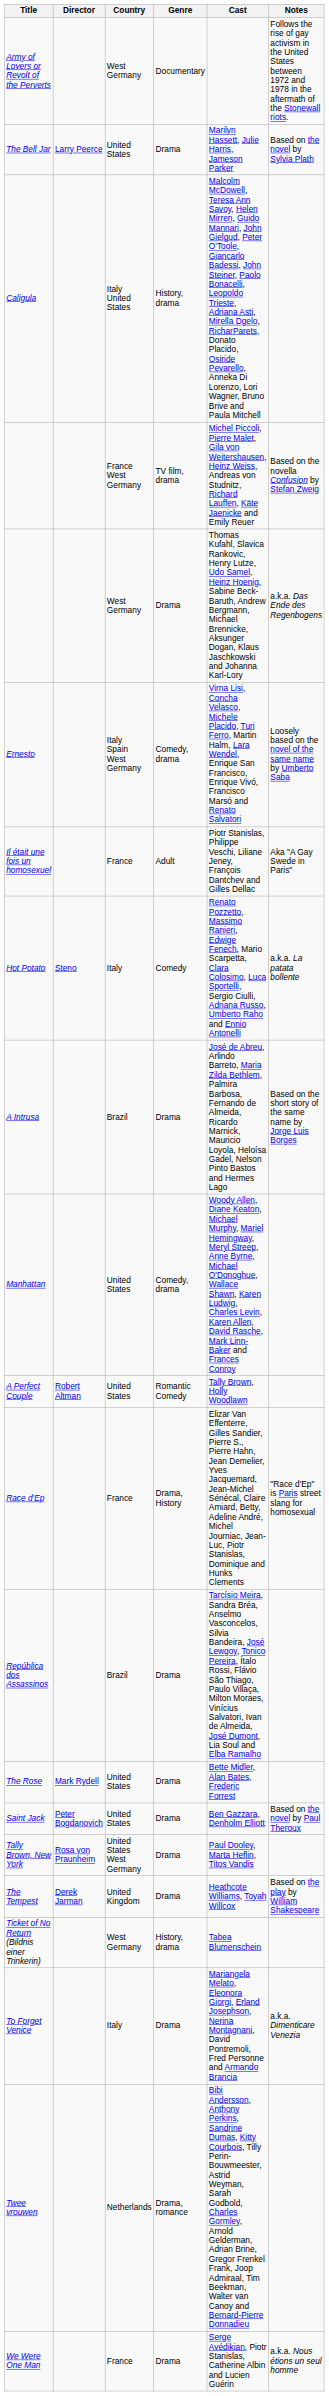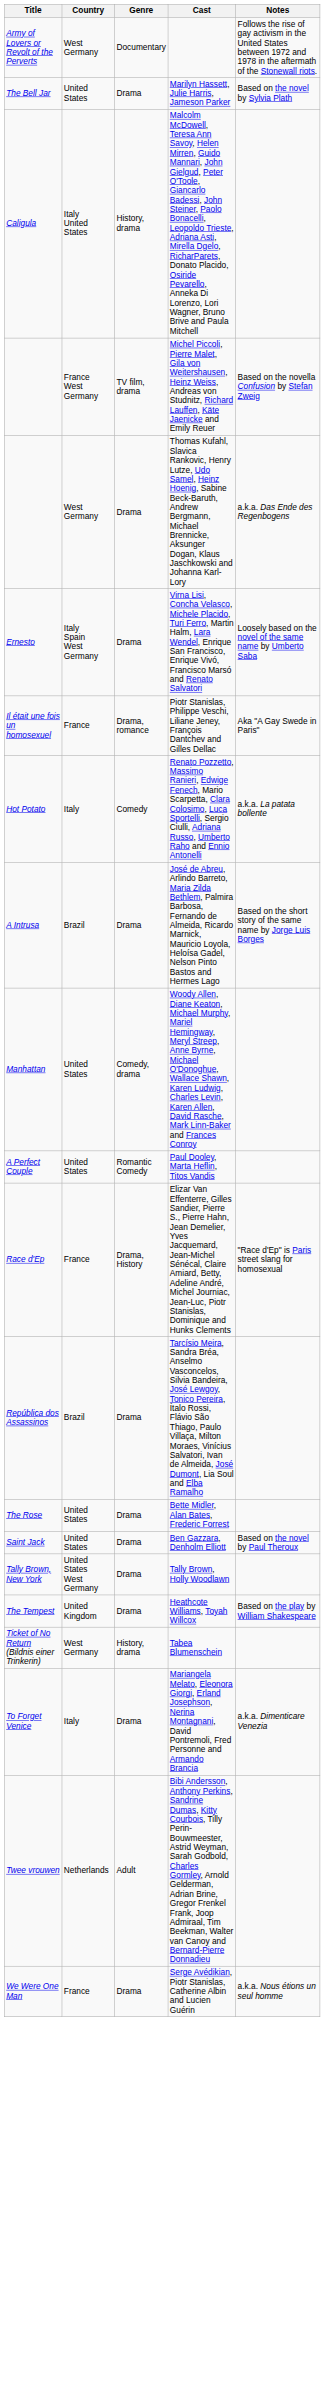- column: Director | Larry Peerce | Steno | Robert Altman | Mark Rydell | Peter Bogdanovich | Rosa von Praunheim | Derek Jarman
Ernesto | Genre: Comedy, drama -> Drama
Il était une fois un homosexuel | Genre: Adult -> Drama, romance
A Perfect Couple | Cast: Tally Brown, Holly Woodlawn -> Paul Dooley, Marta Heflin, Titos Vandis
Tally Brown, New York | Cast: Paul Dooley, Marta Heflin, Titos Vandis -> Tally Brown, Holly Woodlawn
Twee vrouwen | Genre: Drama, romance -> Adult
